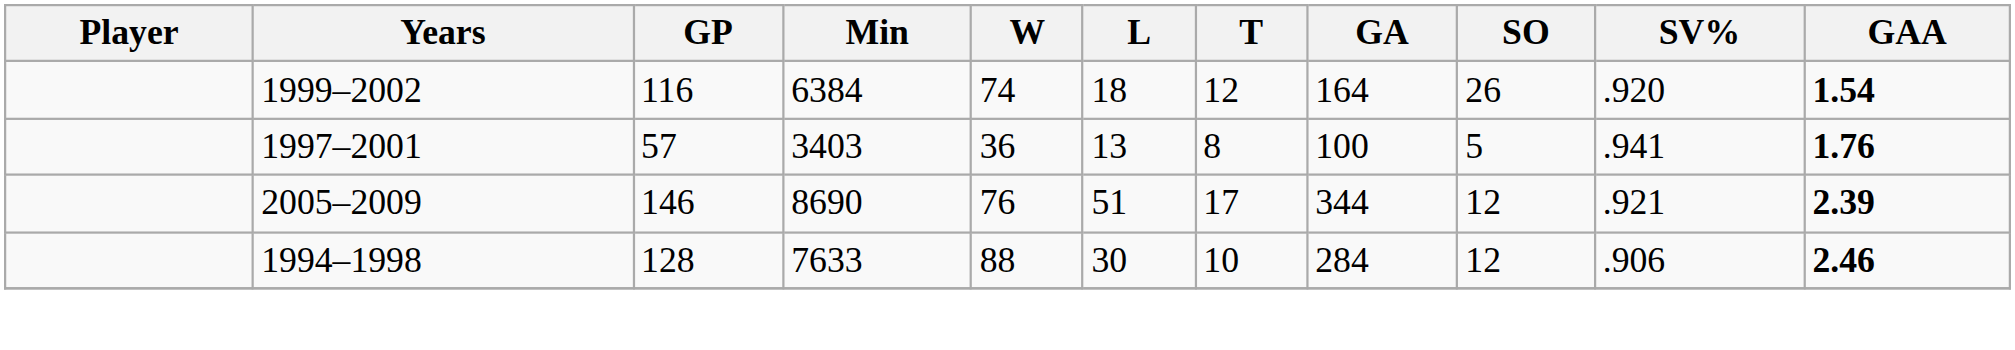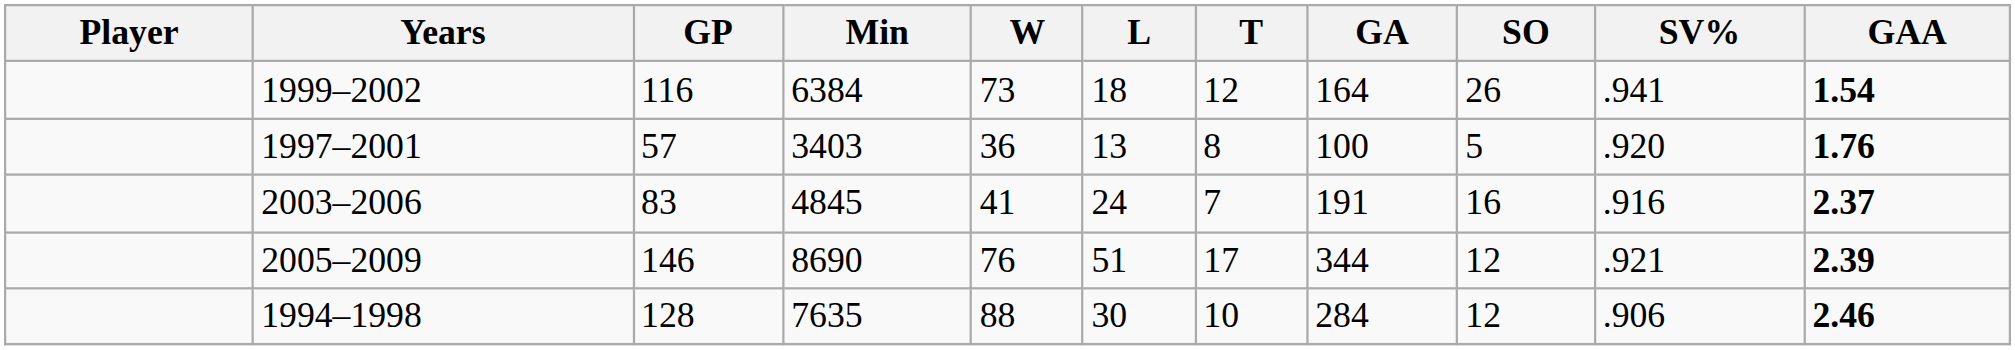1999–2002 | W: 74 -> 73
1999–2002 | SV%: .920 -> .941
1997–2001 | SV%: .941 -> .920
+ row: 2003–2006 | 83 | 4845 | 41 | 24 | 7 | 191 | 16 | .916 | 2.37
1994–1998 | Min: 7633 -> 7635
